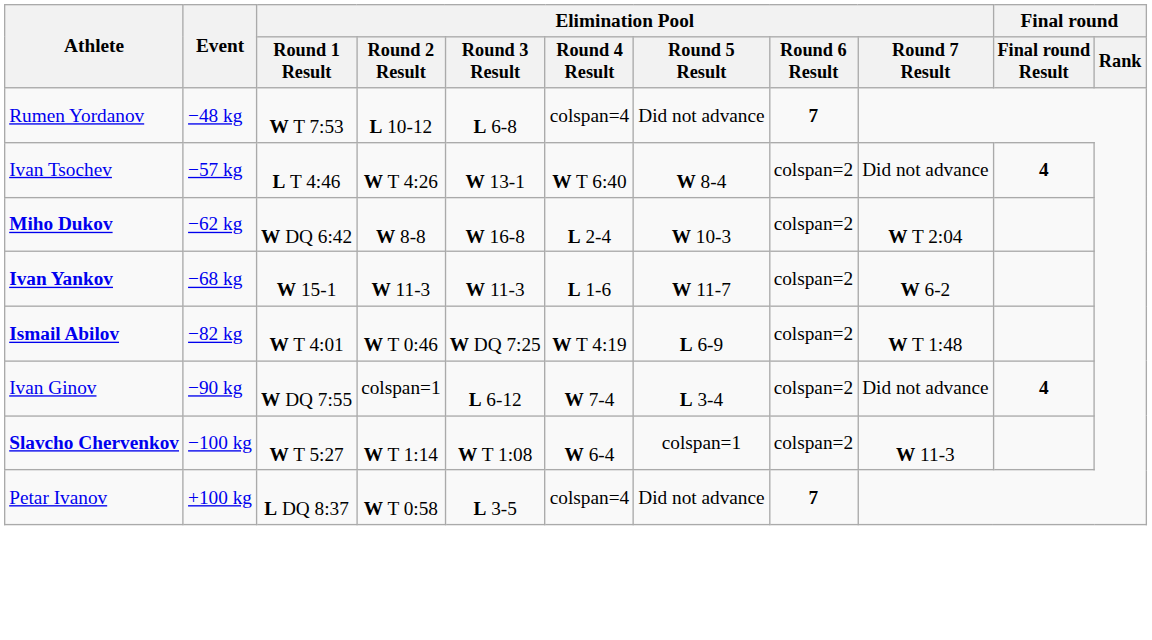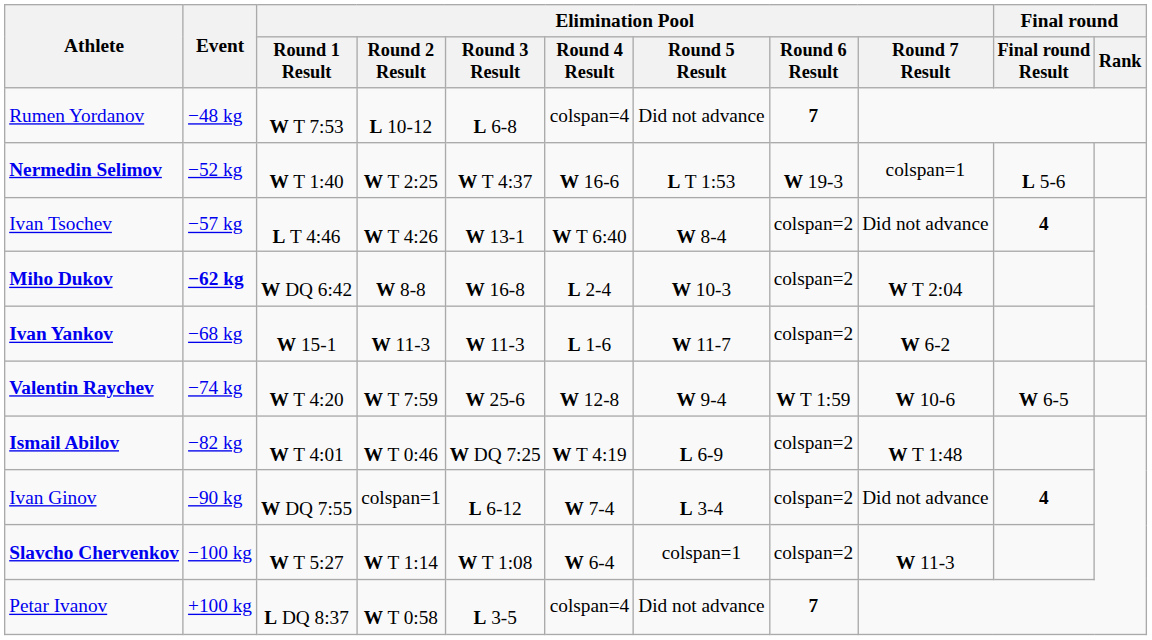+ row: Nermedin Selimov | −52 kg | W T 1:40 | W T 2:25 | W T 4:37 | W 16-6 | L T 1:53 | W 19-3 | colspan=1 | L 5-6
Miho Dukov | Event: normal -> bold
+ row: Valentin Raychev | −74 kg | W T 4:20 | W T 7:59 | W 25-6 | W 12-8 | W 9-4 | W T 1:59 | W 10-6 | W 6-5
